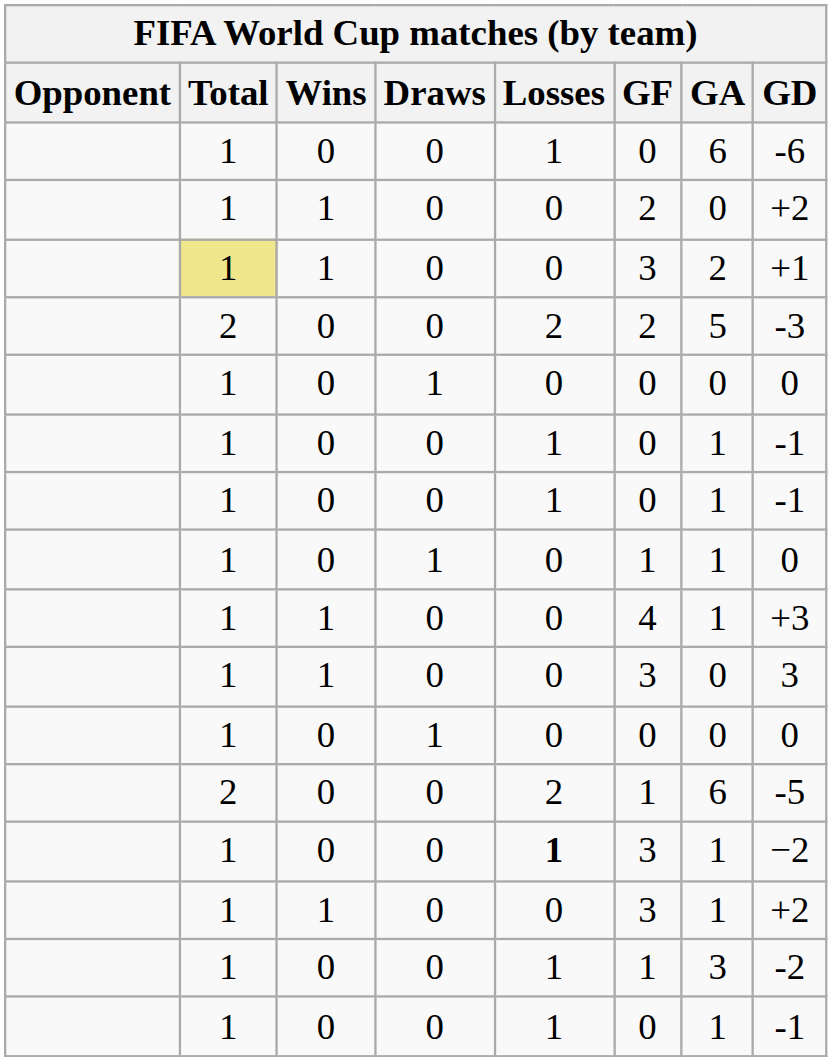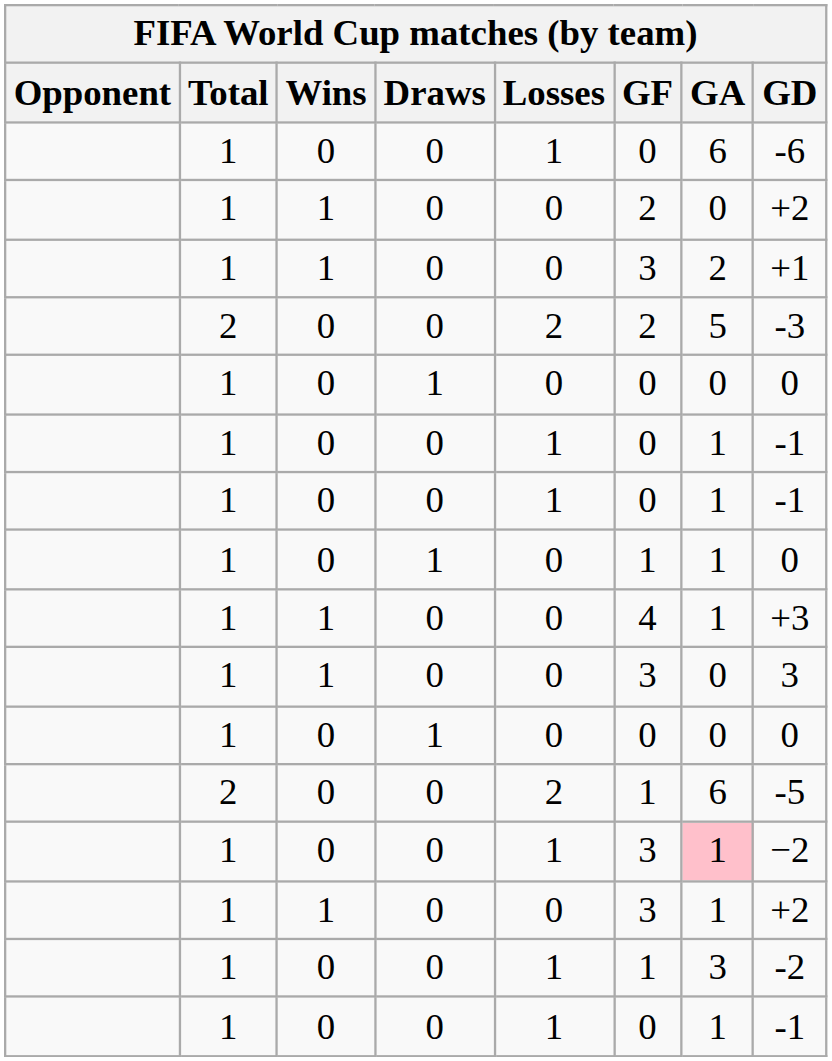row 5 | Total: khaki background -> no background
row 15 | Losses: bold -> normal
row 15 | GA: no background -> pink background
